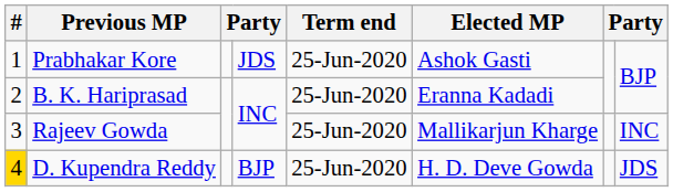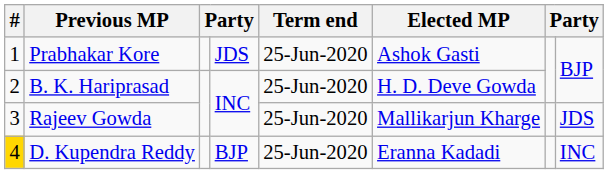B. K. Hariprasad | Elected MP: Eranna Kadadi -> H. D. Deve Gowda
Rajeev Gowda | column 8: INC -> JDS
D. Kupendra Reddy | Elected MP: H. D. Deve Gowda -> Eranna Kadadi
D. Kupendra Reddy | column 8: JDS -> INC
